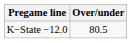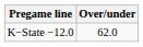K−State −12.0 | Over/under: 80.5 -> 62.0
